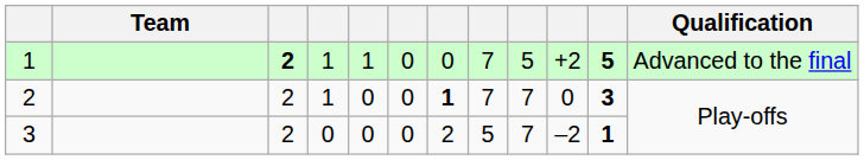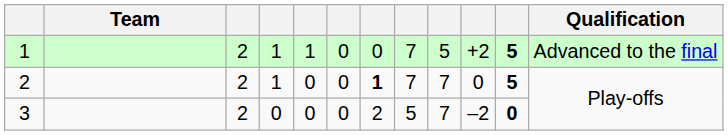row 2 | column 3: bold -> normal
row 3 | column 11: 3 -> 5
row 4 | column 11: 1 -> 0
